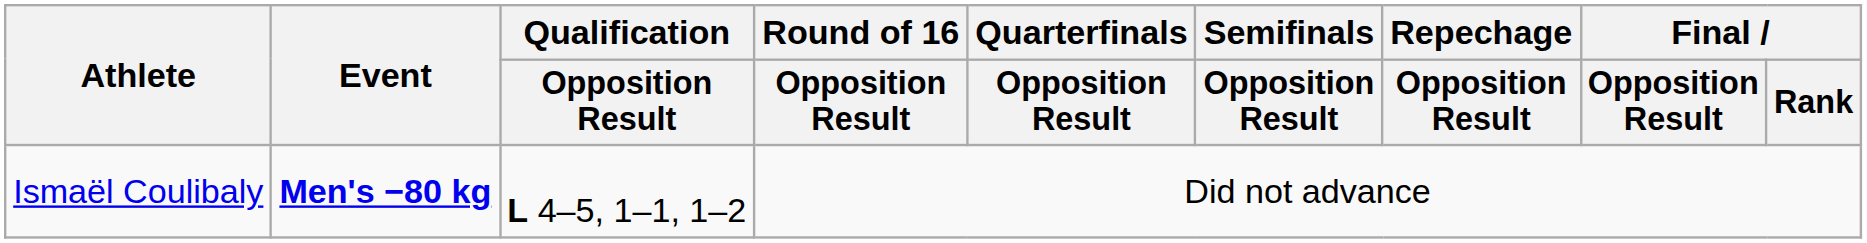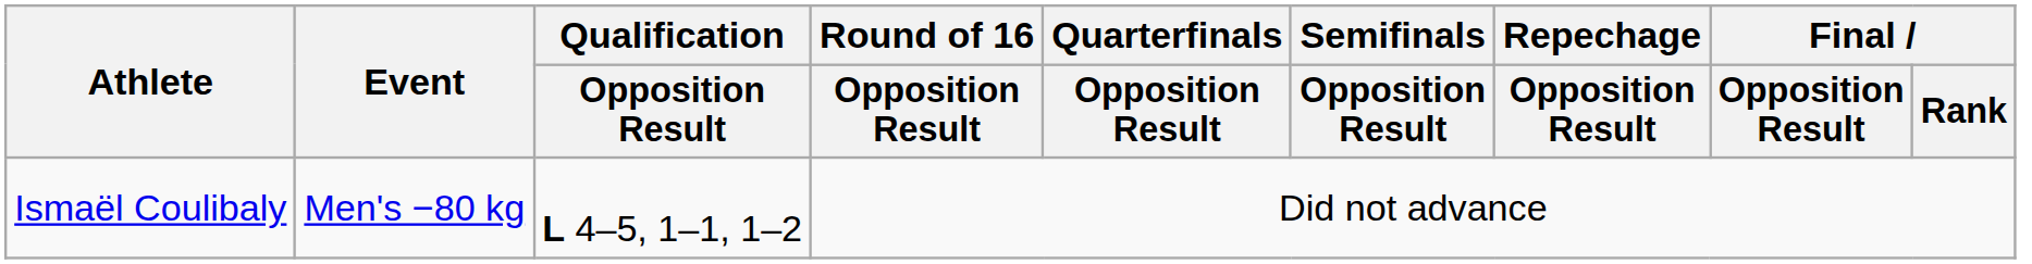Ismaël Coulibaly | Event: bold -> normal
